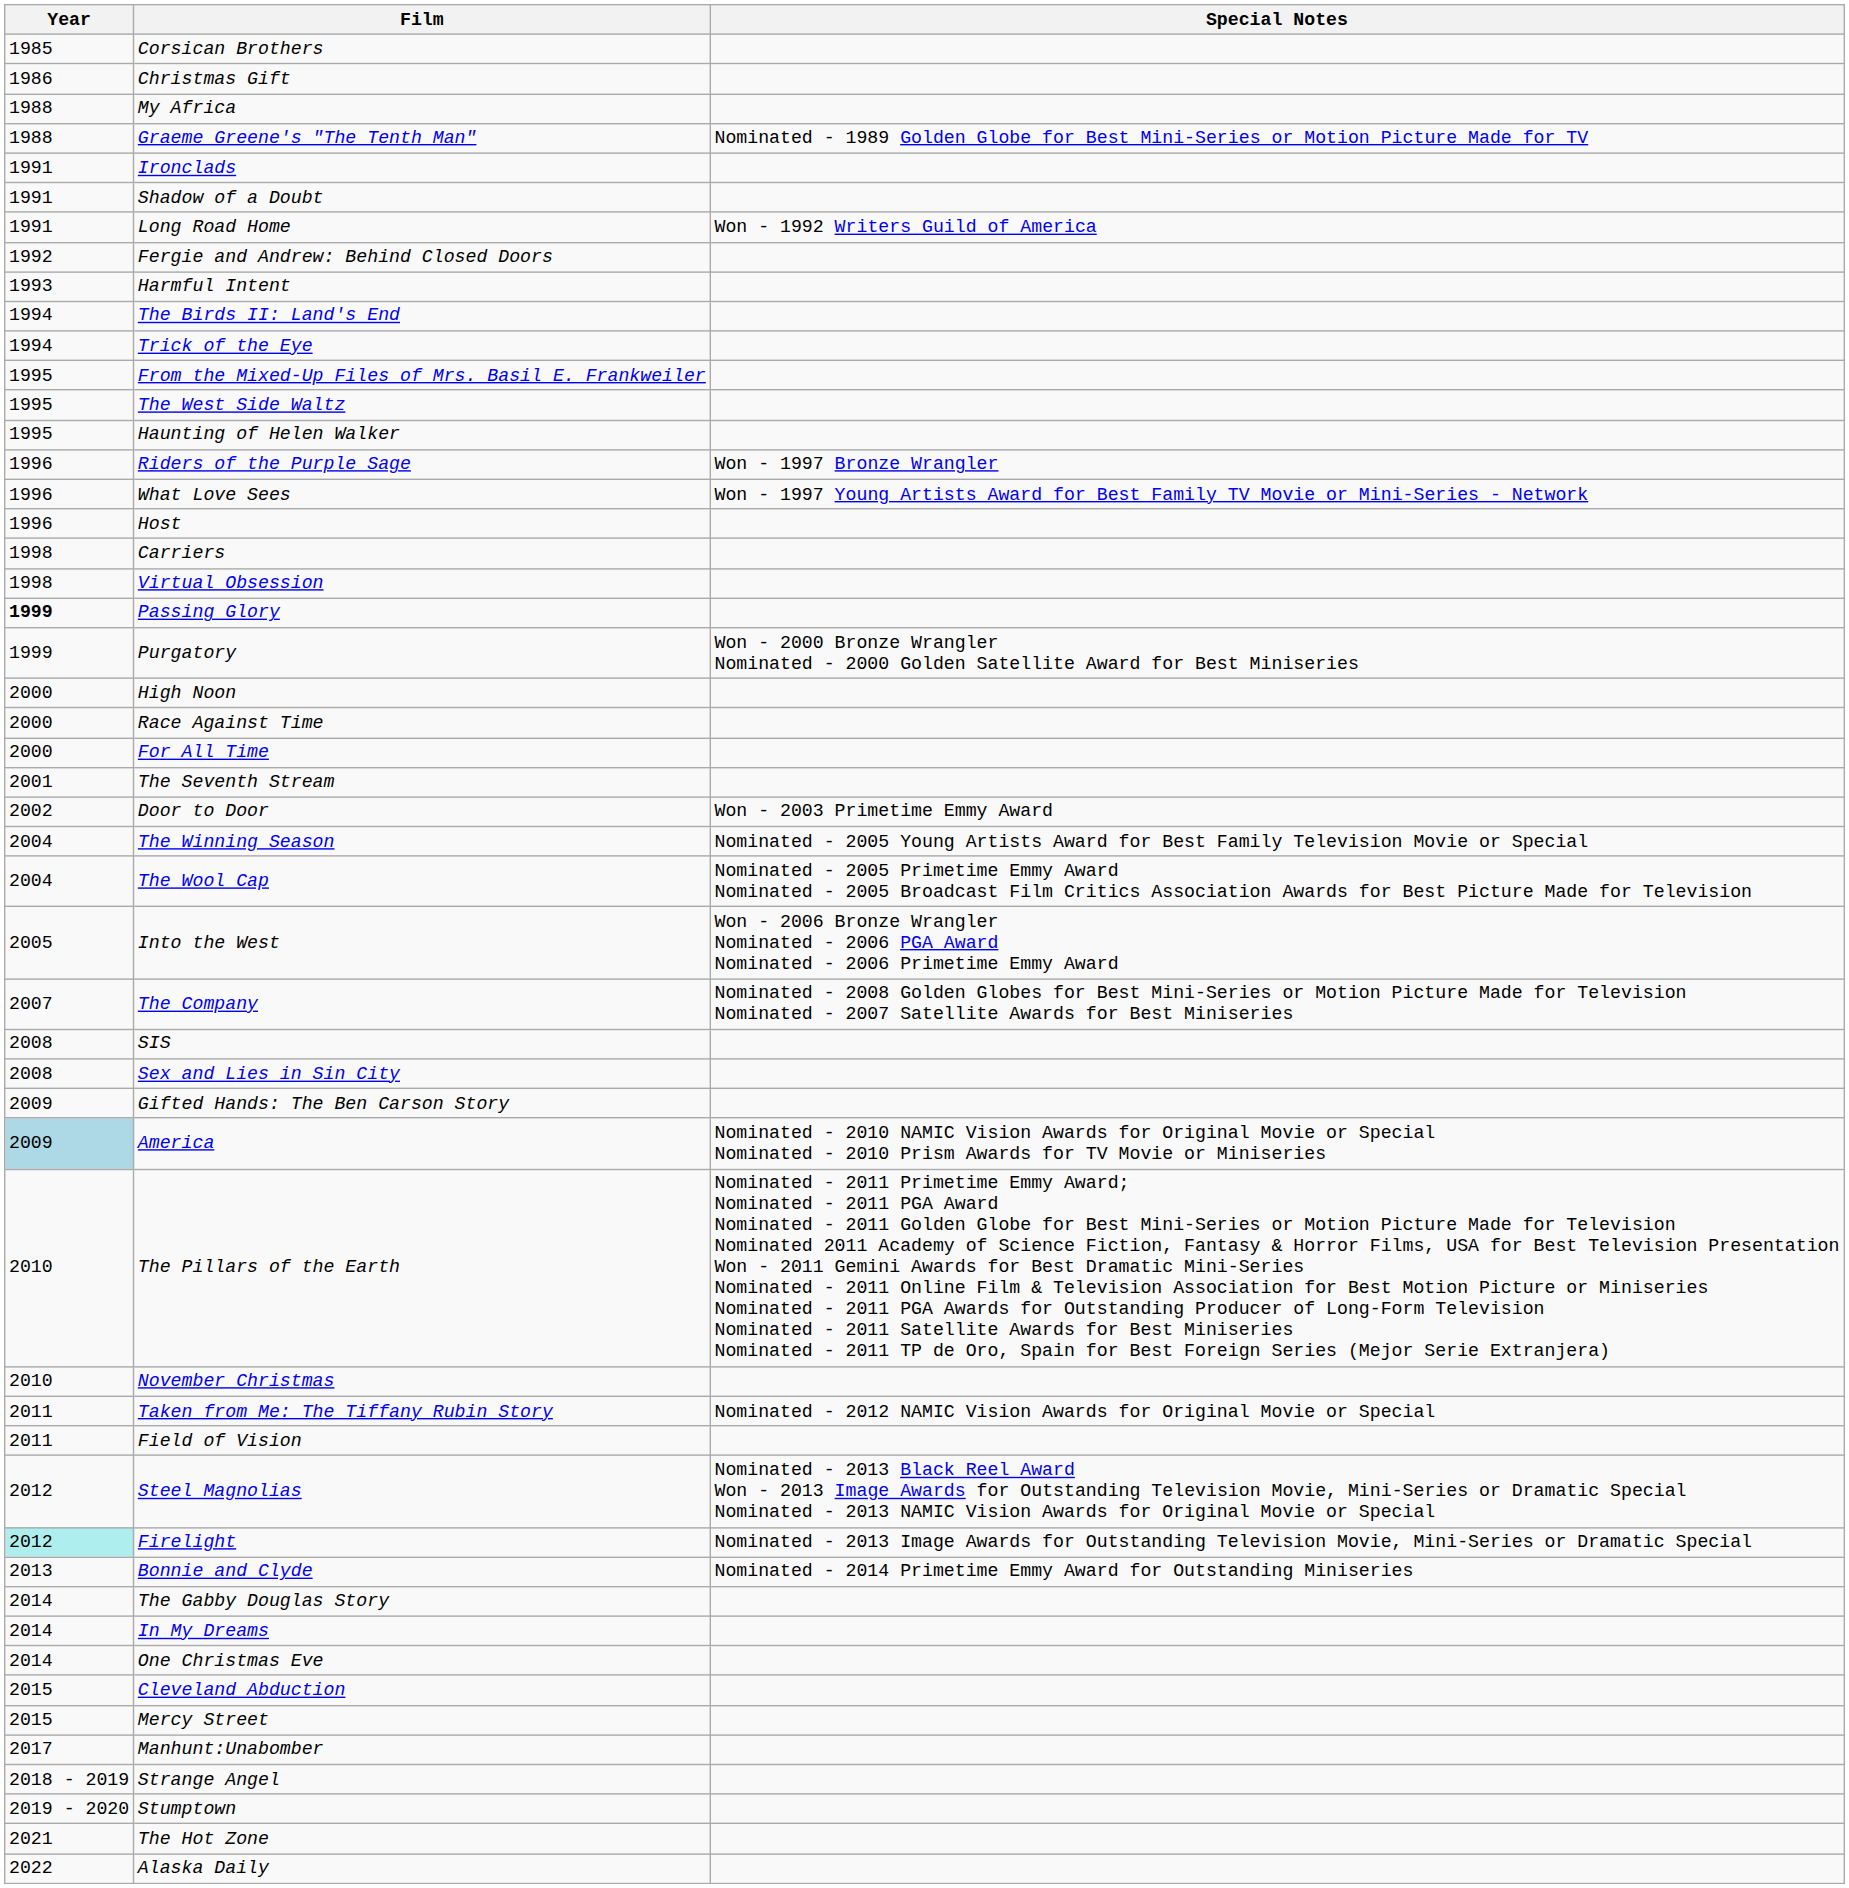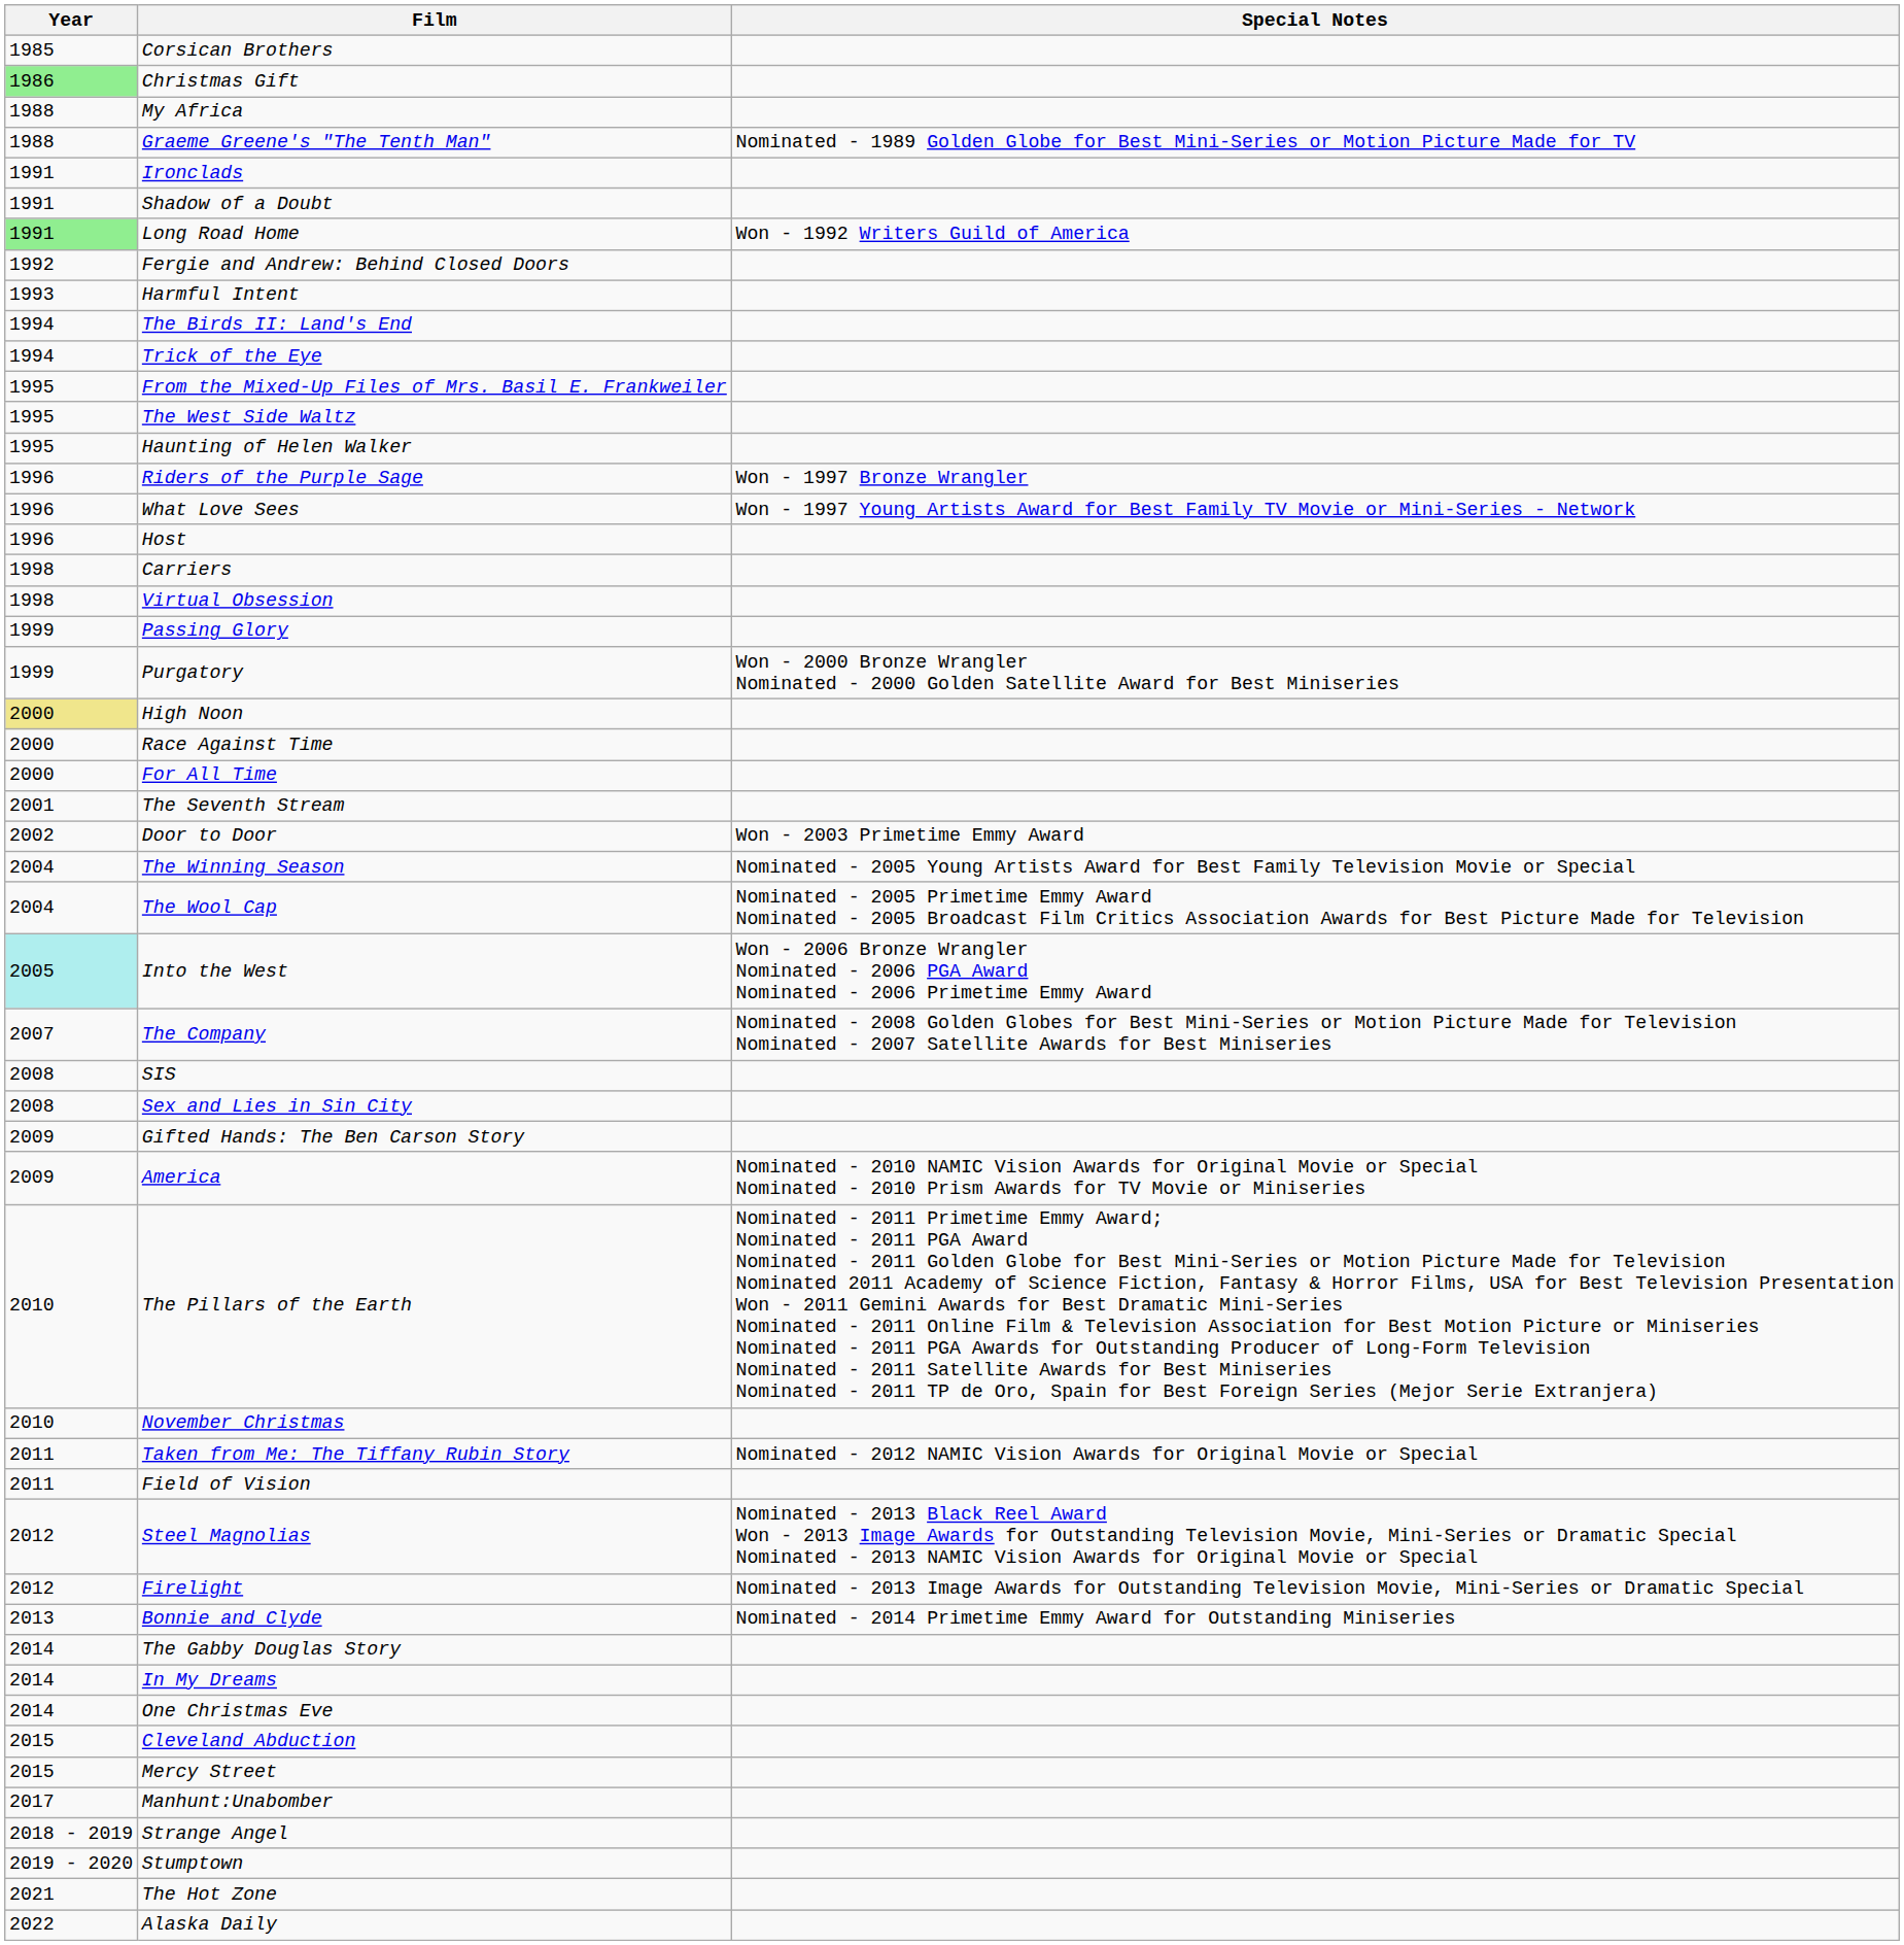Christmas Gift | Year: no background -> lightgreen background
Long Road Home | Year: no background -> lightgreen background
Passing Glory | Year: bold -> normal
High Noon | Year: no background -> khaki background
Into the West | Year: no background -> paleturquoise background
America | Year: lightblue background -> no background
Firelight | Year: paleturquoise background -> no background
